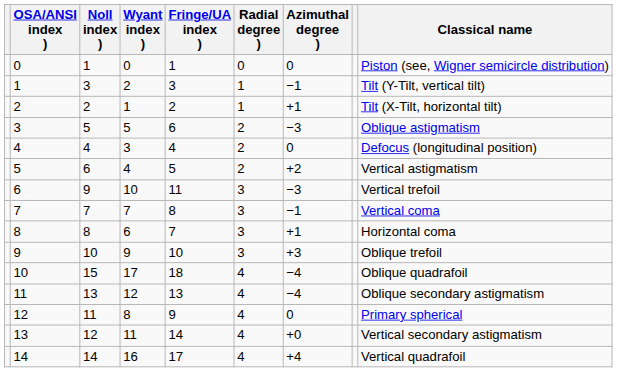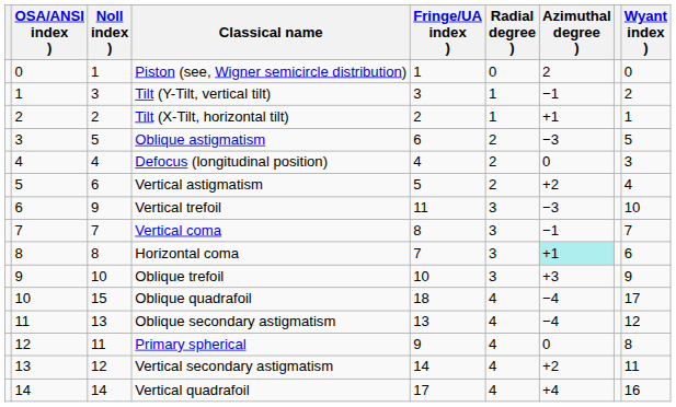columns swapped: Wyant index ) <-> Classical name
row 2 | Azimuthal degree ): 0 -> 2
row 10 | Azimuthal degree ): no background -> paleturquoise background
row 15 | Azimuthal degree ): +0 -> +2
